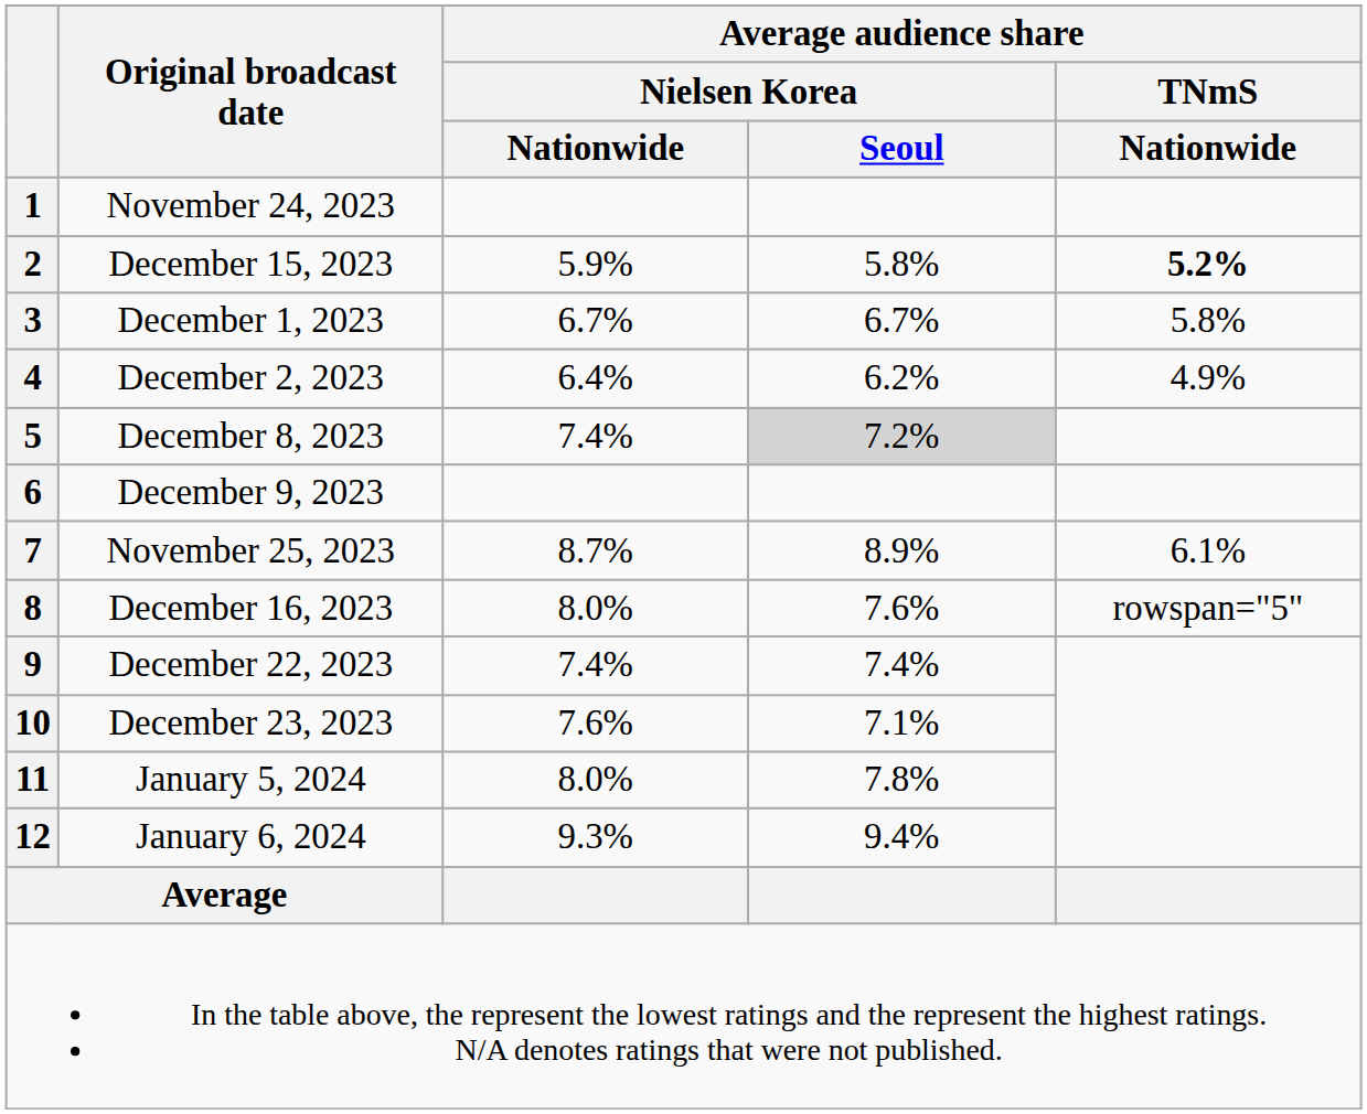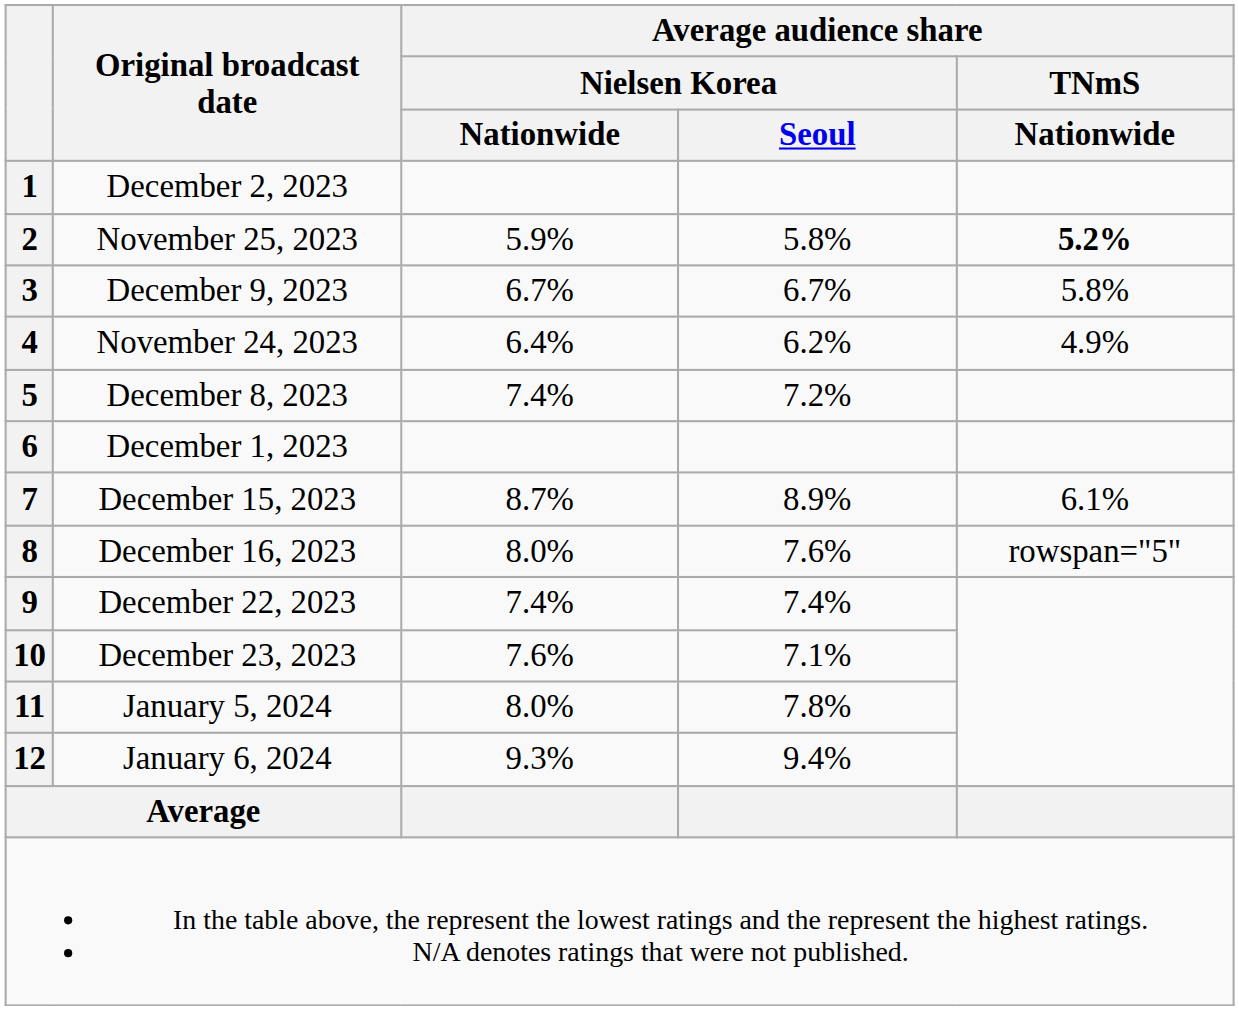1 | Original broadcast date: November 24, 2023 -> December 2, 2023
2 | Original broadcast date: December 15, 2023 -> November 25, 2023
3 | Original broadcast date: December 1, 2023 -> December 9, 2023
4 | Original broadcast date: December 2, 2023 -> November 24, 2023
5 | Average audience share / Nielsen Korea / Seoul: lightgrey background -> no background
6 | Original broadcast date: December 9, 2023 -> December 1, 2023
7 | Original broadcast date: November 25, 2023 -> December 15, 2023
